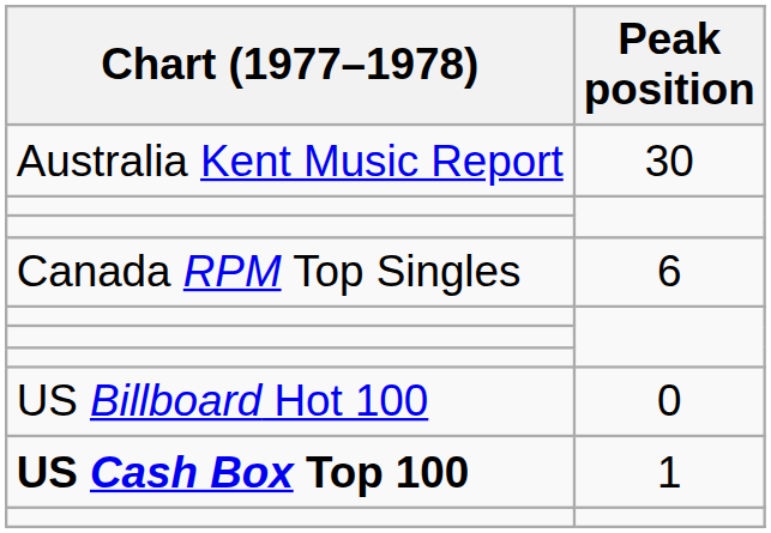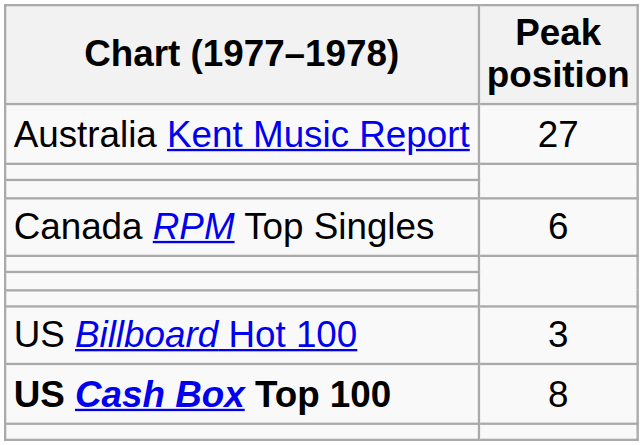row 2 | Peak position: 30 -> 27
row 9 | Peak position: 0 -> 3
row 10 | Peak position: 1 -> 8
